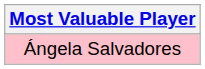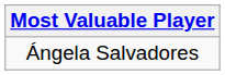row 2 | column 1: pink background -> no background
